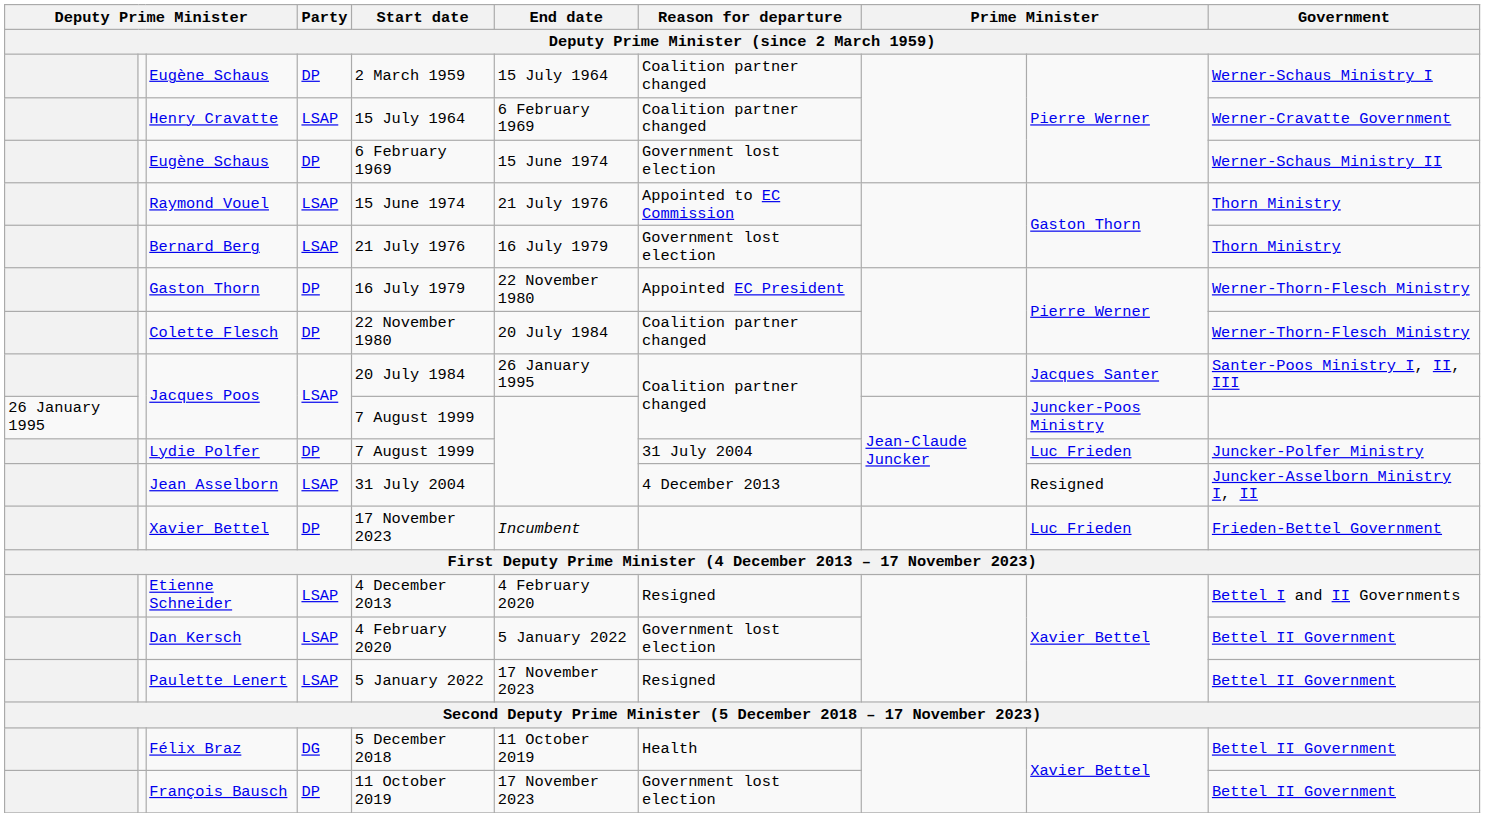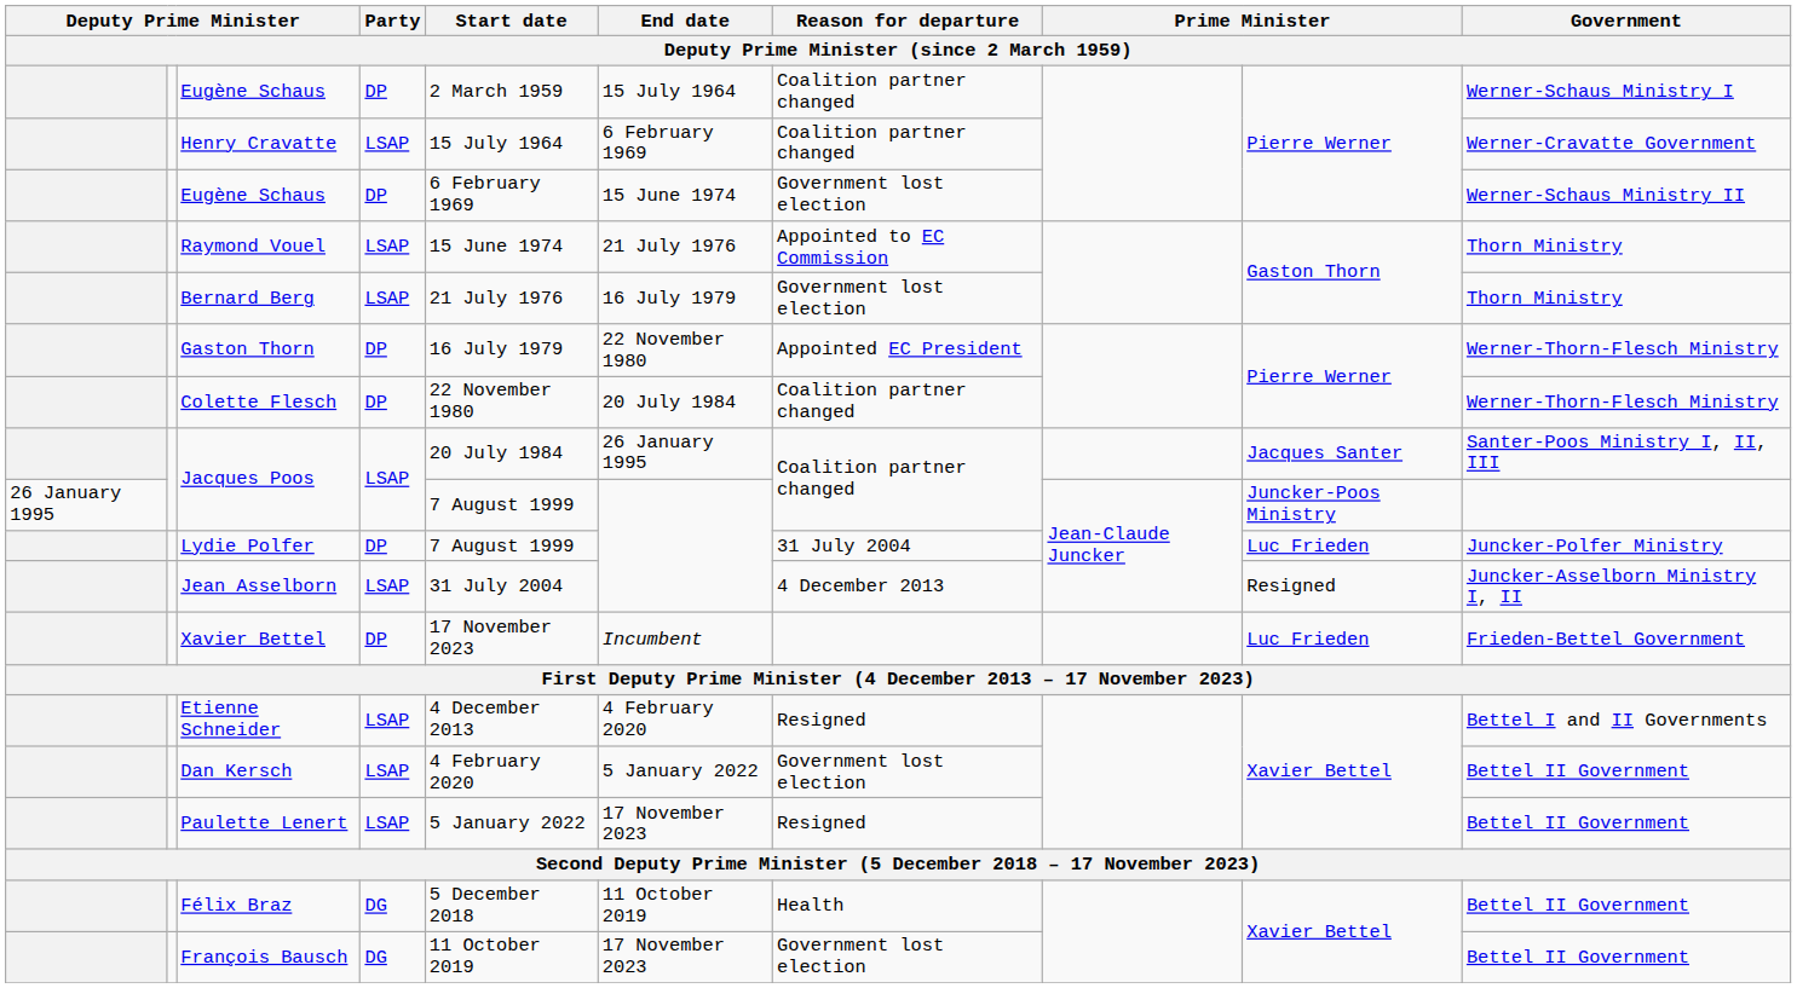François Bausch | Party: DP -> DG
